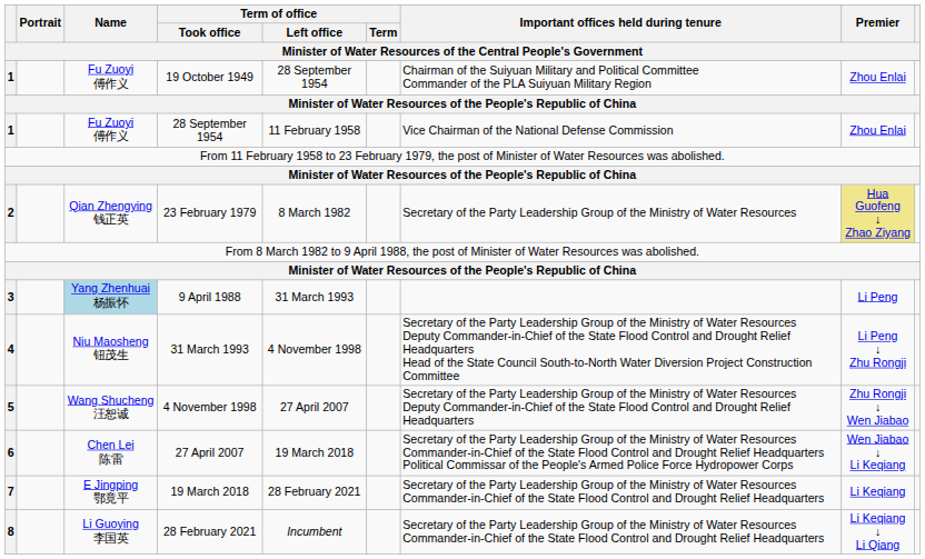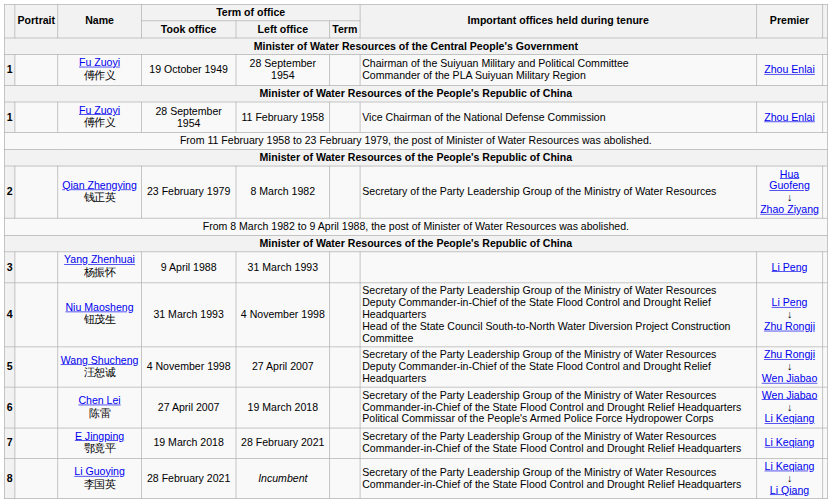23 February 1979 | Premier: khaki background -> no background
9 April 1988 | Name: lightblue background -> no background
